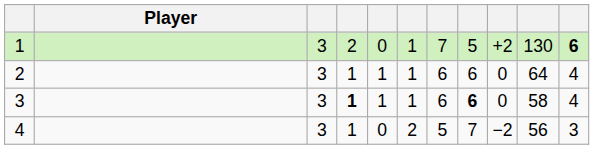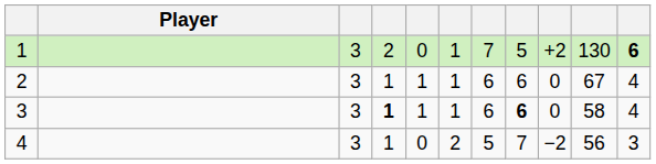row 3 | column 10: 64 -> 67
